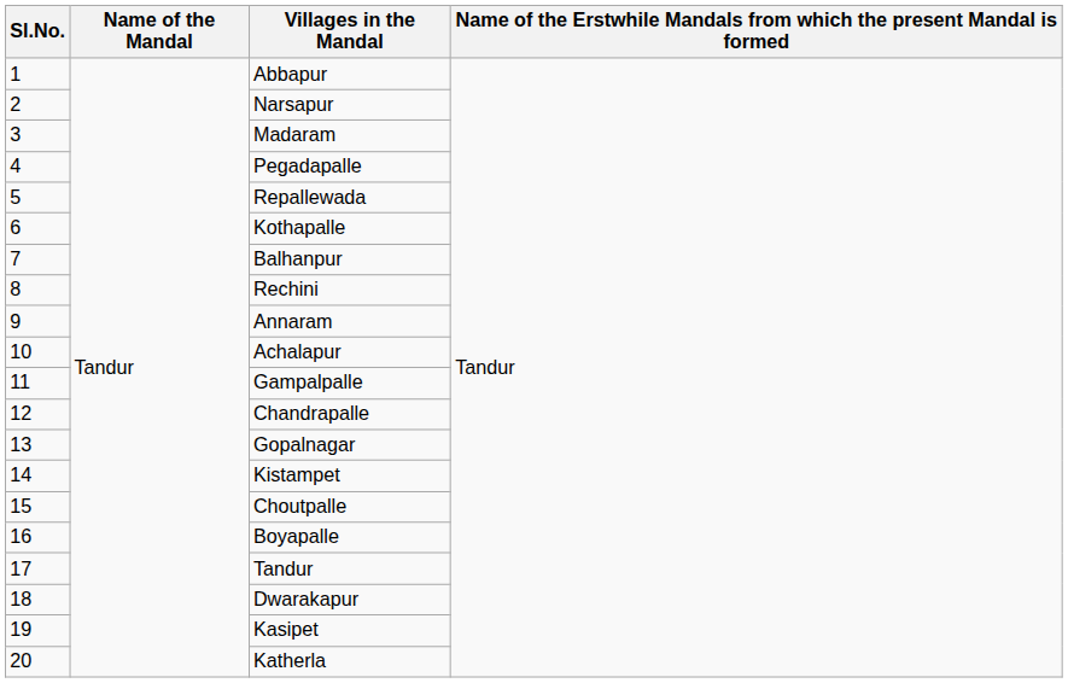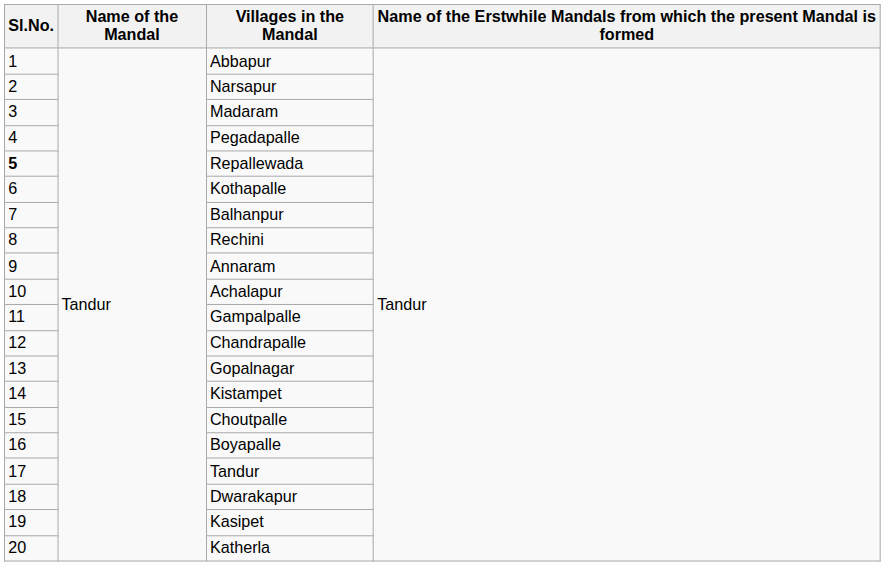Repallewada | Sl.No.: normal -> bold
